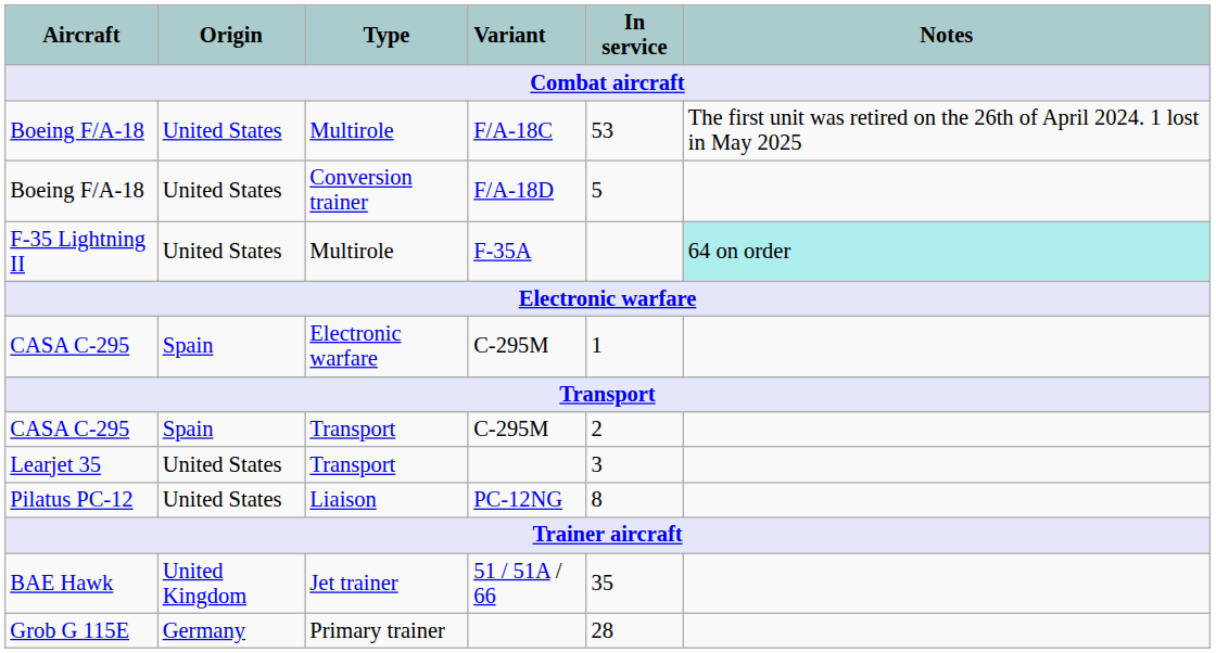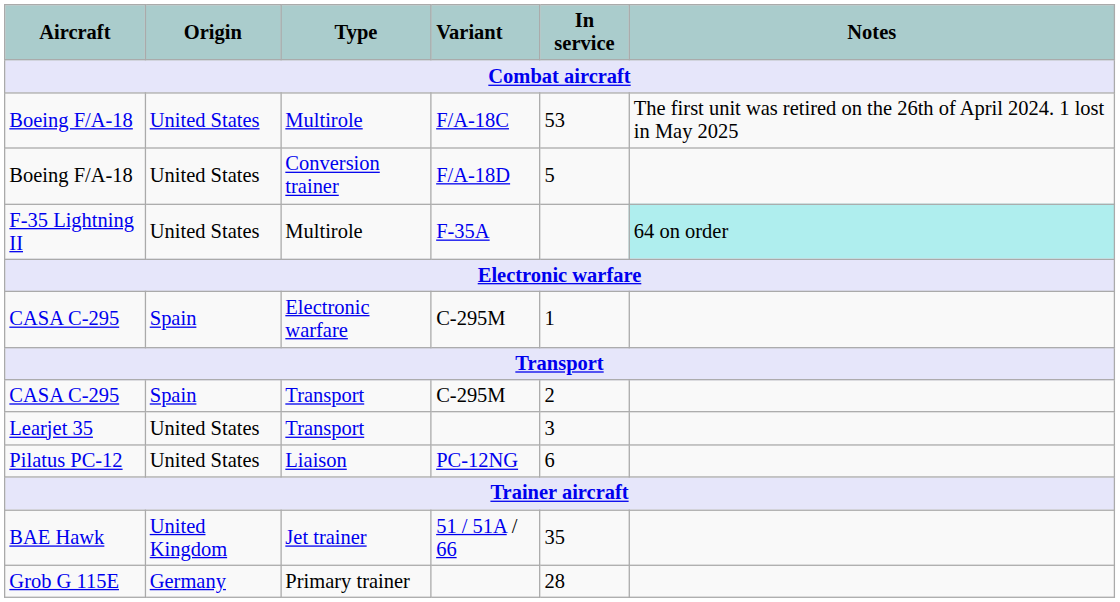Pilatus PC-12 | In service: 8 -> 6
